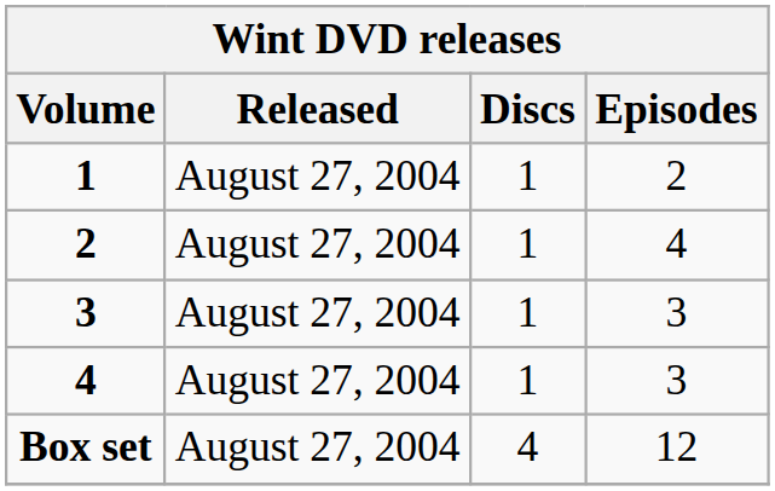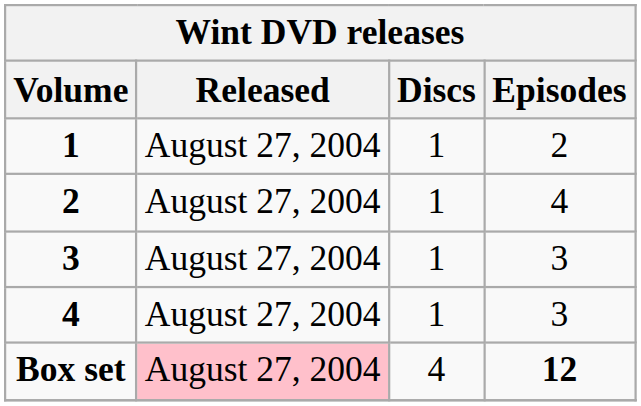Box set | Released: no background -> pink background
Box set | Episodes: normal -> bold
